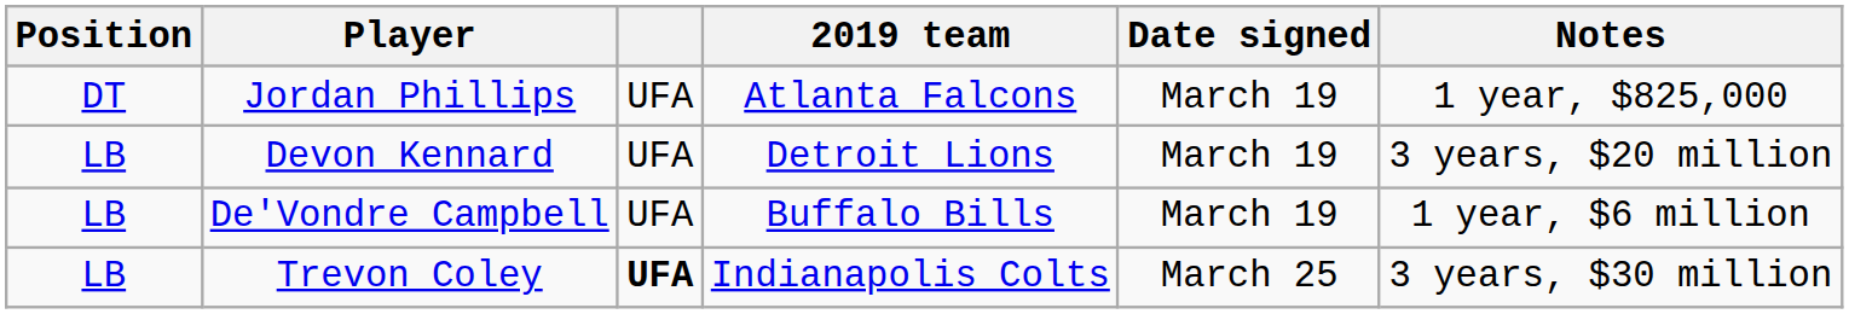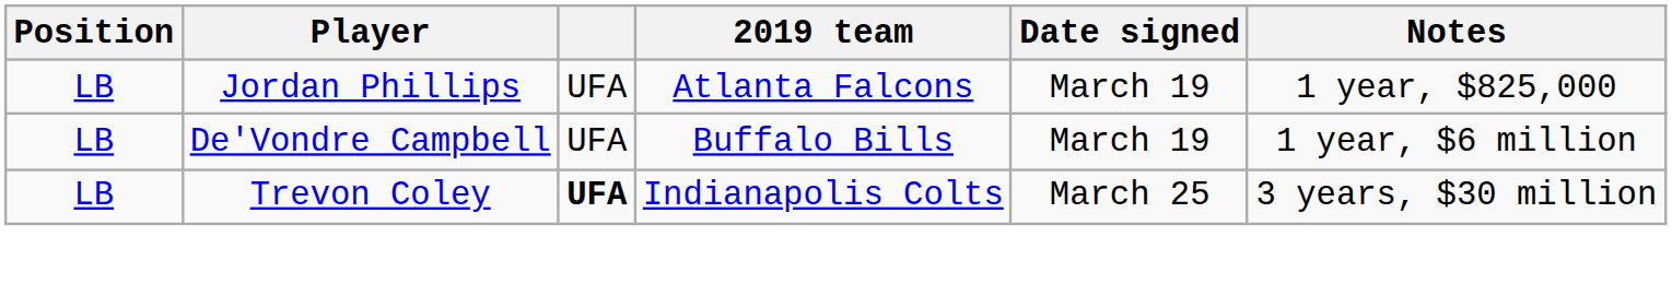Jordan Phillips | Position: DT -> LB
- row: LB | Devon Kennard | UFA | Detroit Lions | March 19 | 3 years, $20 million
